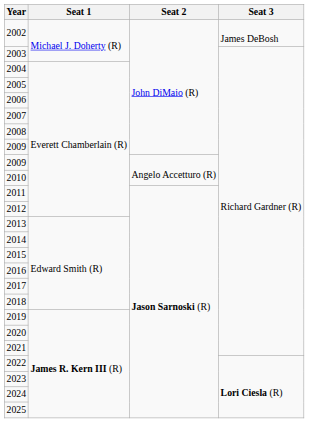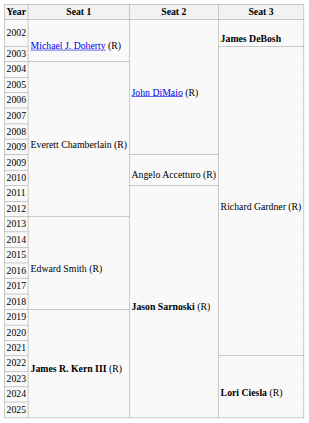2002 | Seat 3: normal -> bold
